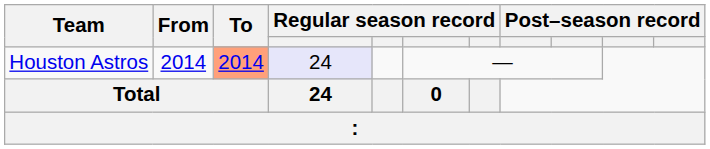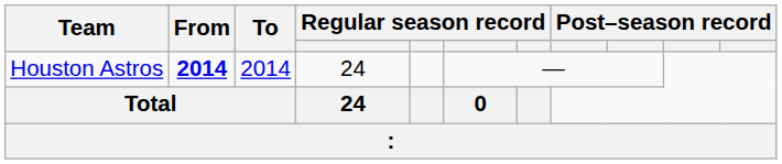Houston Astros | From: normal -> bold
Houston Astros | To: lightsalmon background -> no background
Houston Astros | column 4: lavender background -> no background
